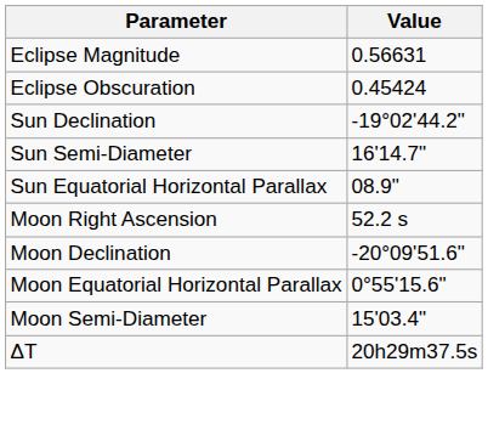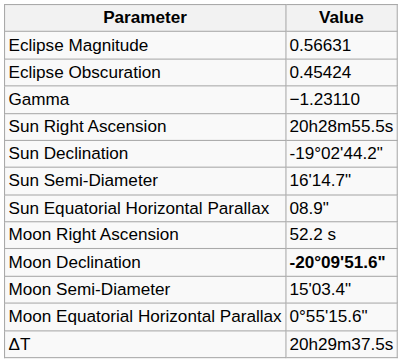+ row: Gamma | −1.23110
+ row: Sun Right Ascension | 20h28m55.5s
Moon Declination | Value: normal -> bold
rows swapped: Moon Semi-Diameter <-> Moon Equatorial Horizontal Parallax
